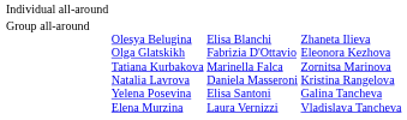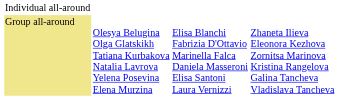row 2 | column 1: no background -> khaki background
